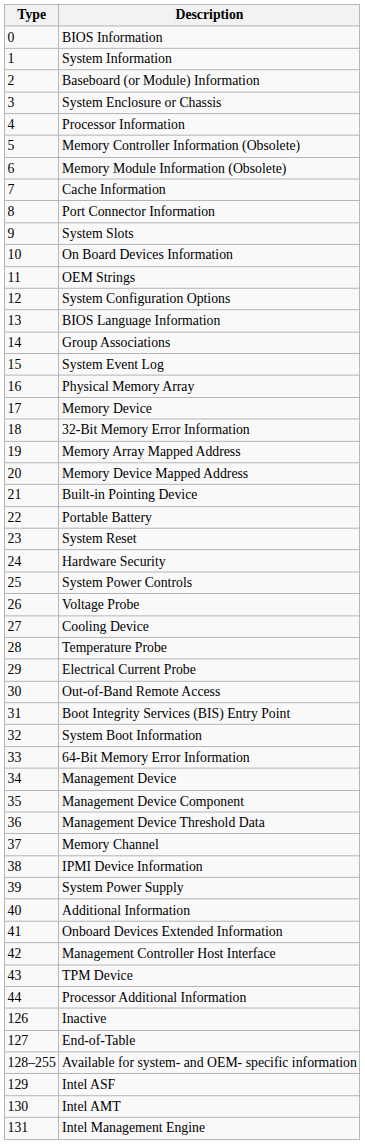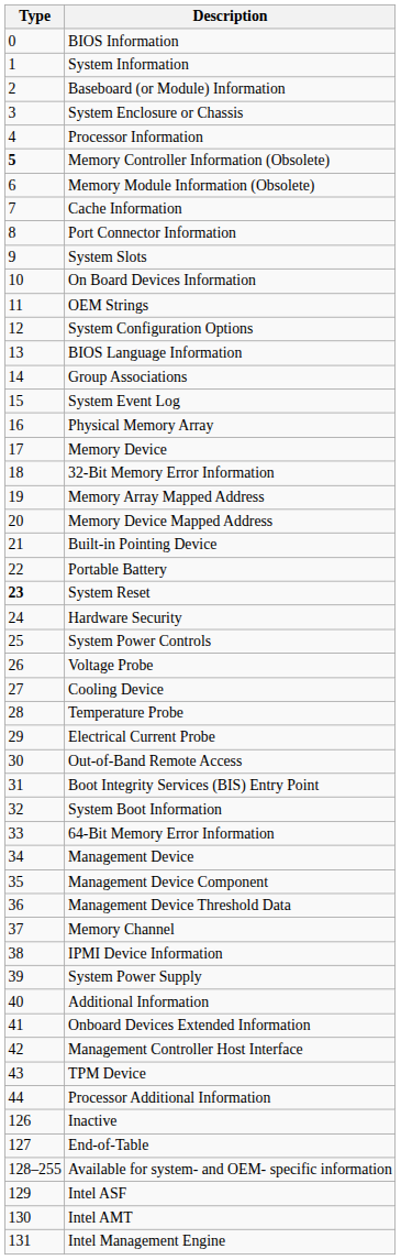Memory Controller Information (Obsolete) | Type: normal -> bold
System Reset | Type: normal -> bold
